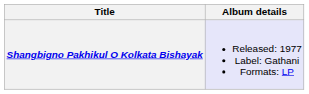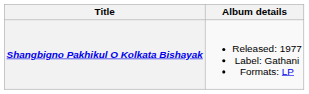Shangbigno Pakhikul O Kolkata Bishayak | Album details: lavender background -> no background
